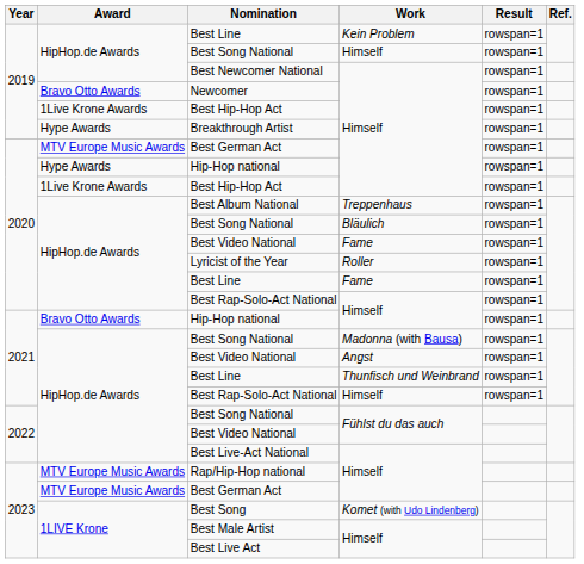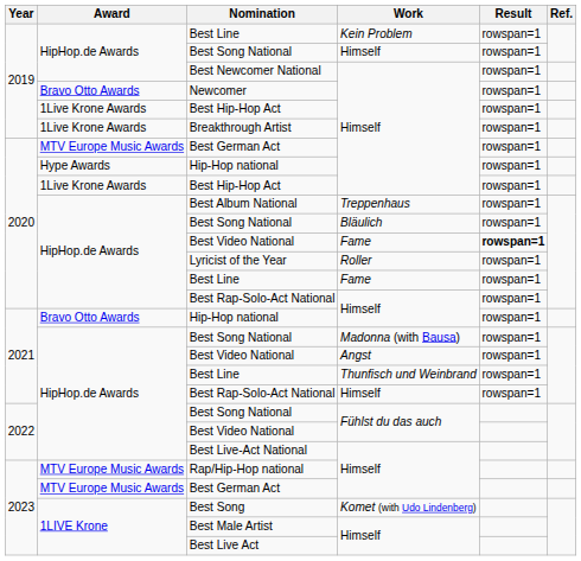Breakthrough Artist | Award: Hype Awards -> 1Live Krone Awards
2020 / Best Video National | Result: normal -> bold
